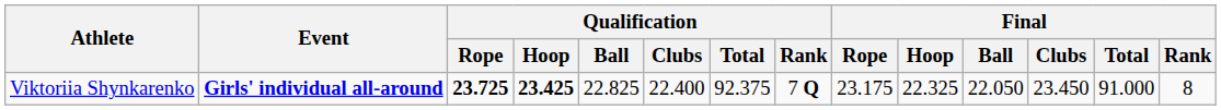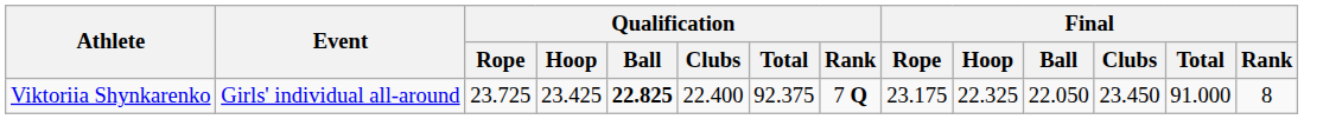row 3 | Event: bold -> normal
row 3 | Qualification / Rope: bold -> normal
row 3 | Qualification / Hoop: bold -> normal
row 3 | Qualification / Ball: normal -> bold
